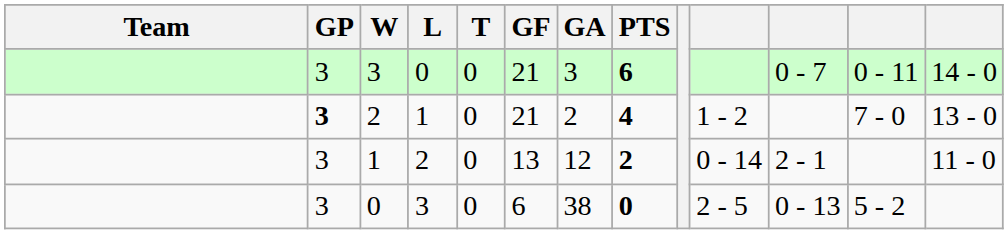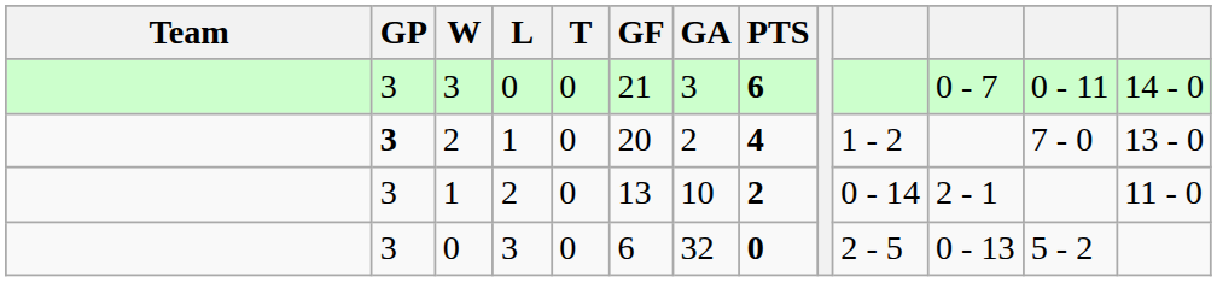row 3 | GF: 21 -> 20
row 4 | GA: 12 -> 10
row 5 | GA: 38 -> 32
